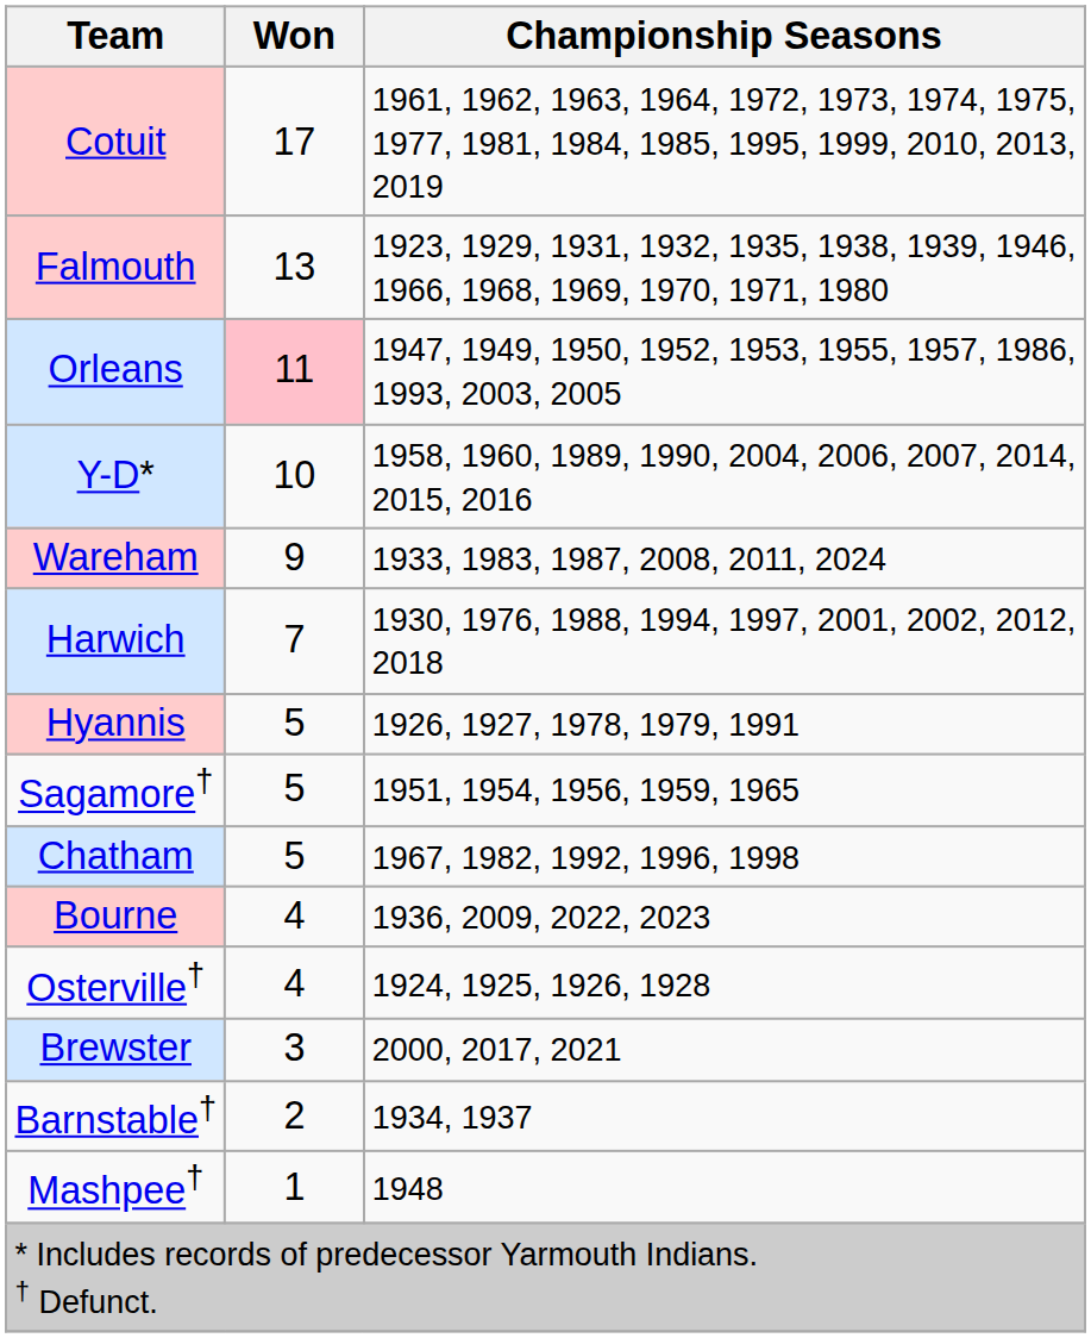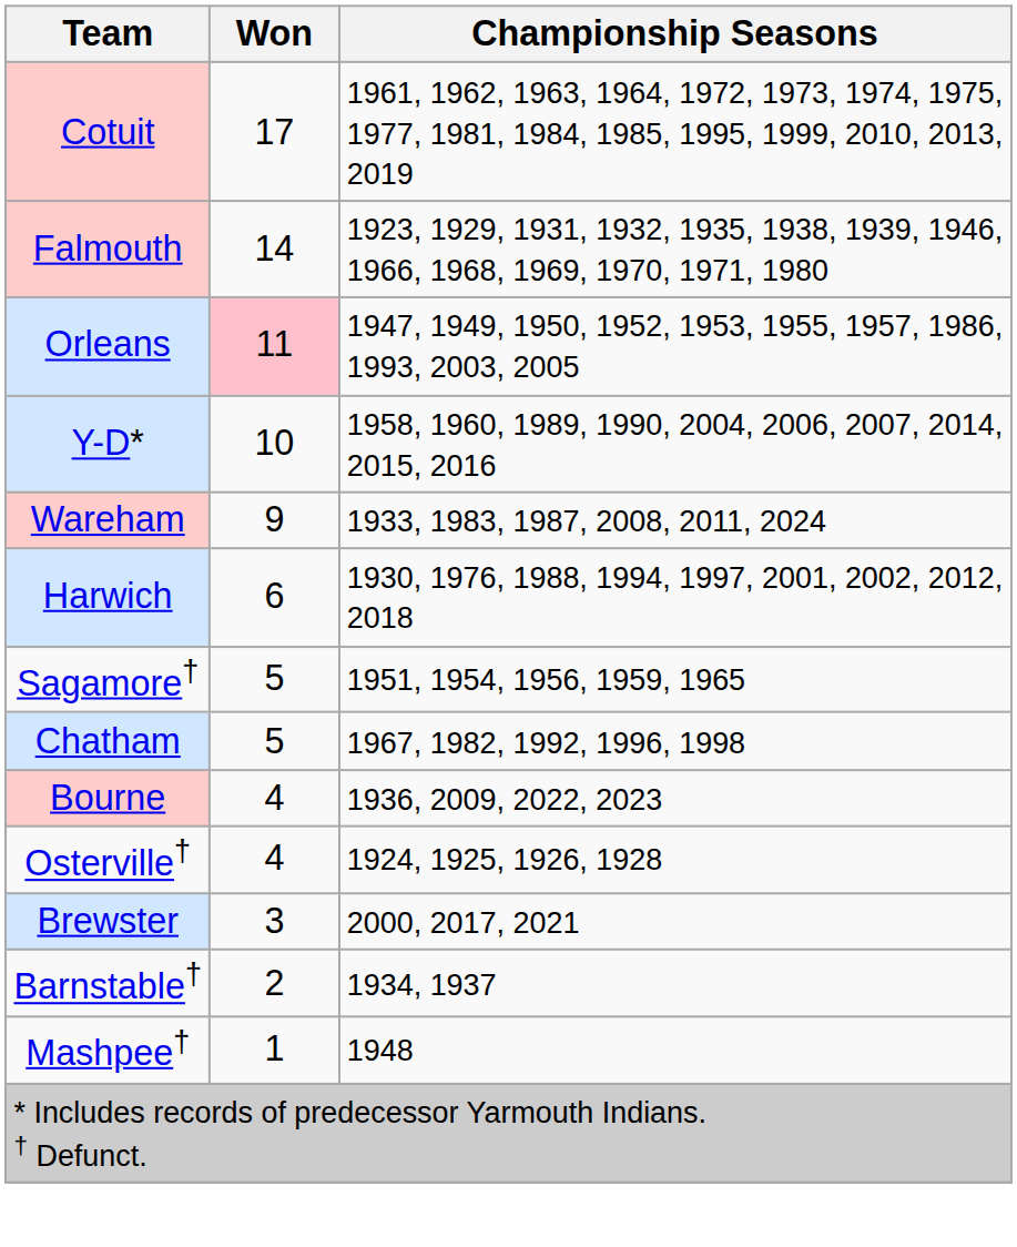Falmouth | Won: 13 -> 14
Harwich | Won: 7 -> 6
- row: Hyannis | 5 | 1926, 1927, 1978, 1979, 1991
